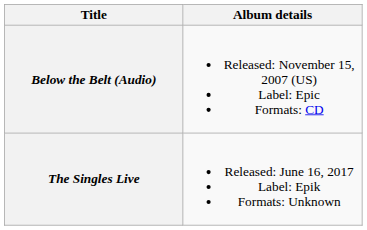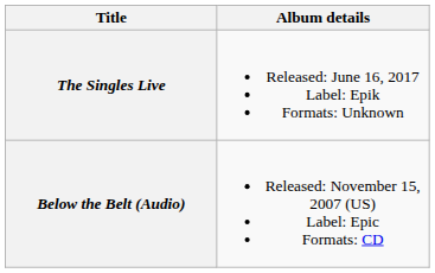rows swapped: Below the Belt (Audio) <-> The Singles Live
